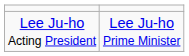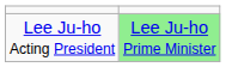Lee Ju-ho Acting President | column 2: no background -> lightgreen background
